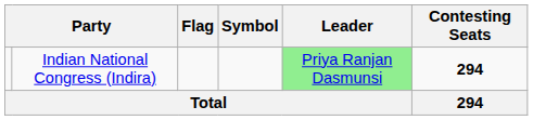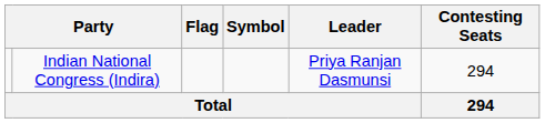Indian National Congress (Indira) | Leader: lightgreen background -> no background
Indian National Congress (Indira) | Contesting Seats: bold -> normal
